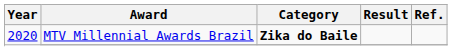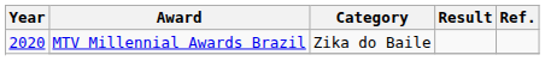MTV Millennial Awards Brazil | Category: bold -> normal
